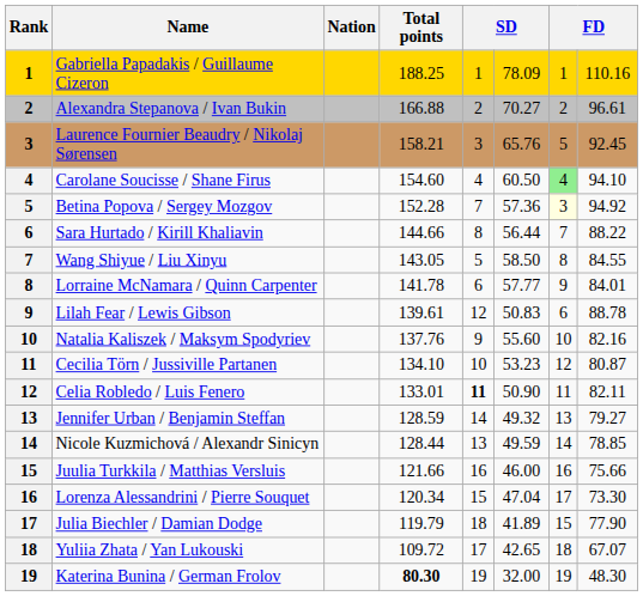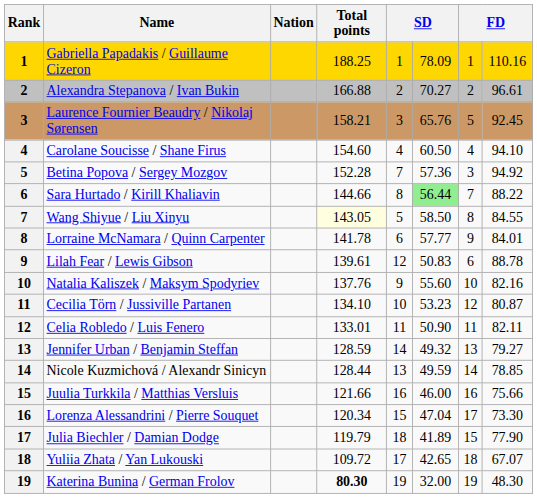Carolane Soucisse / Shane Firus | column 7: lightgreen background -> no background
Betina Popova / Sergey Mozgov | column 7: lightyellow background -> no background
Sara Hurtado / Kirill Khaliavin | column 6: no background -> lightgreen background
Wang Shiyue / Liu Xinyu | Total points: no background -> lightyellow background
Celia Robledo / Luis Fenero | column 5: bold -> normal
